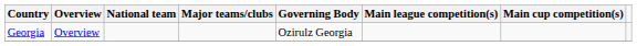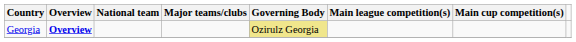Georgia | Overview: normal -> bold
Georgia | Governing Body: no background -> khaki background
